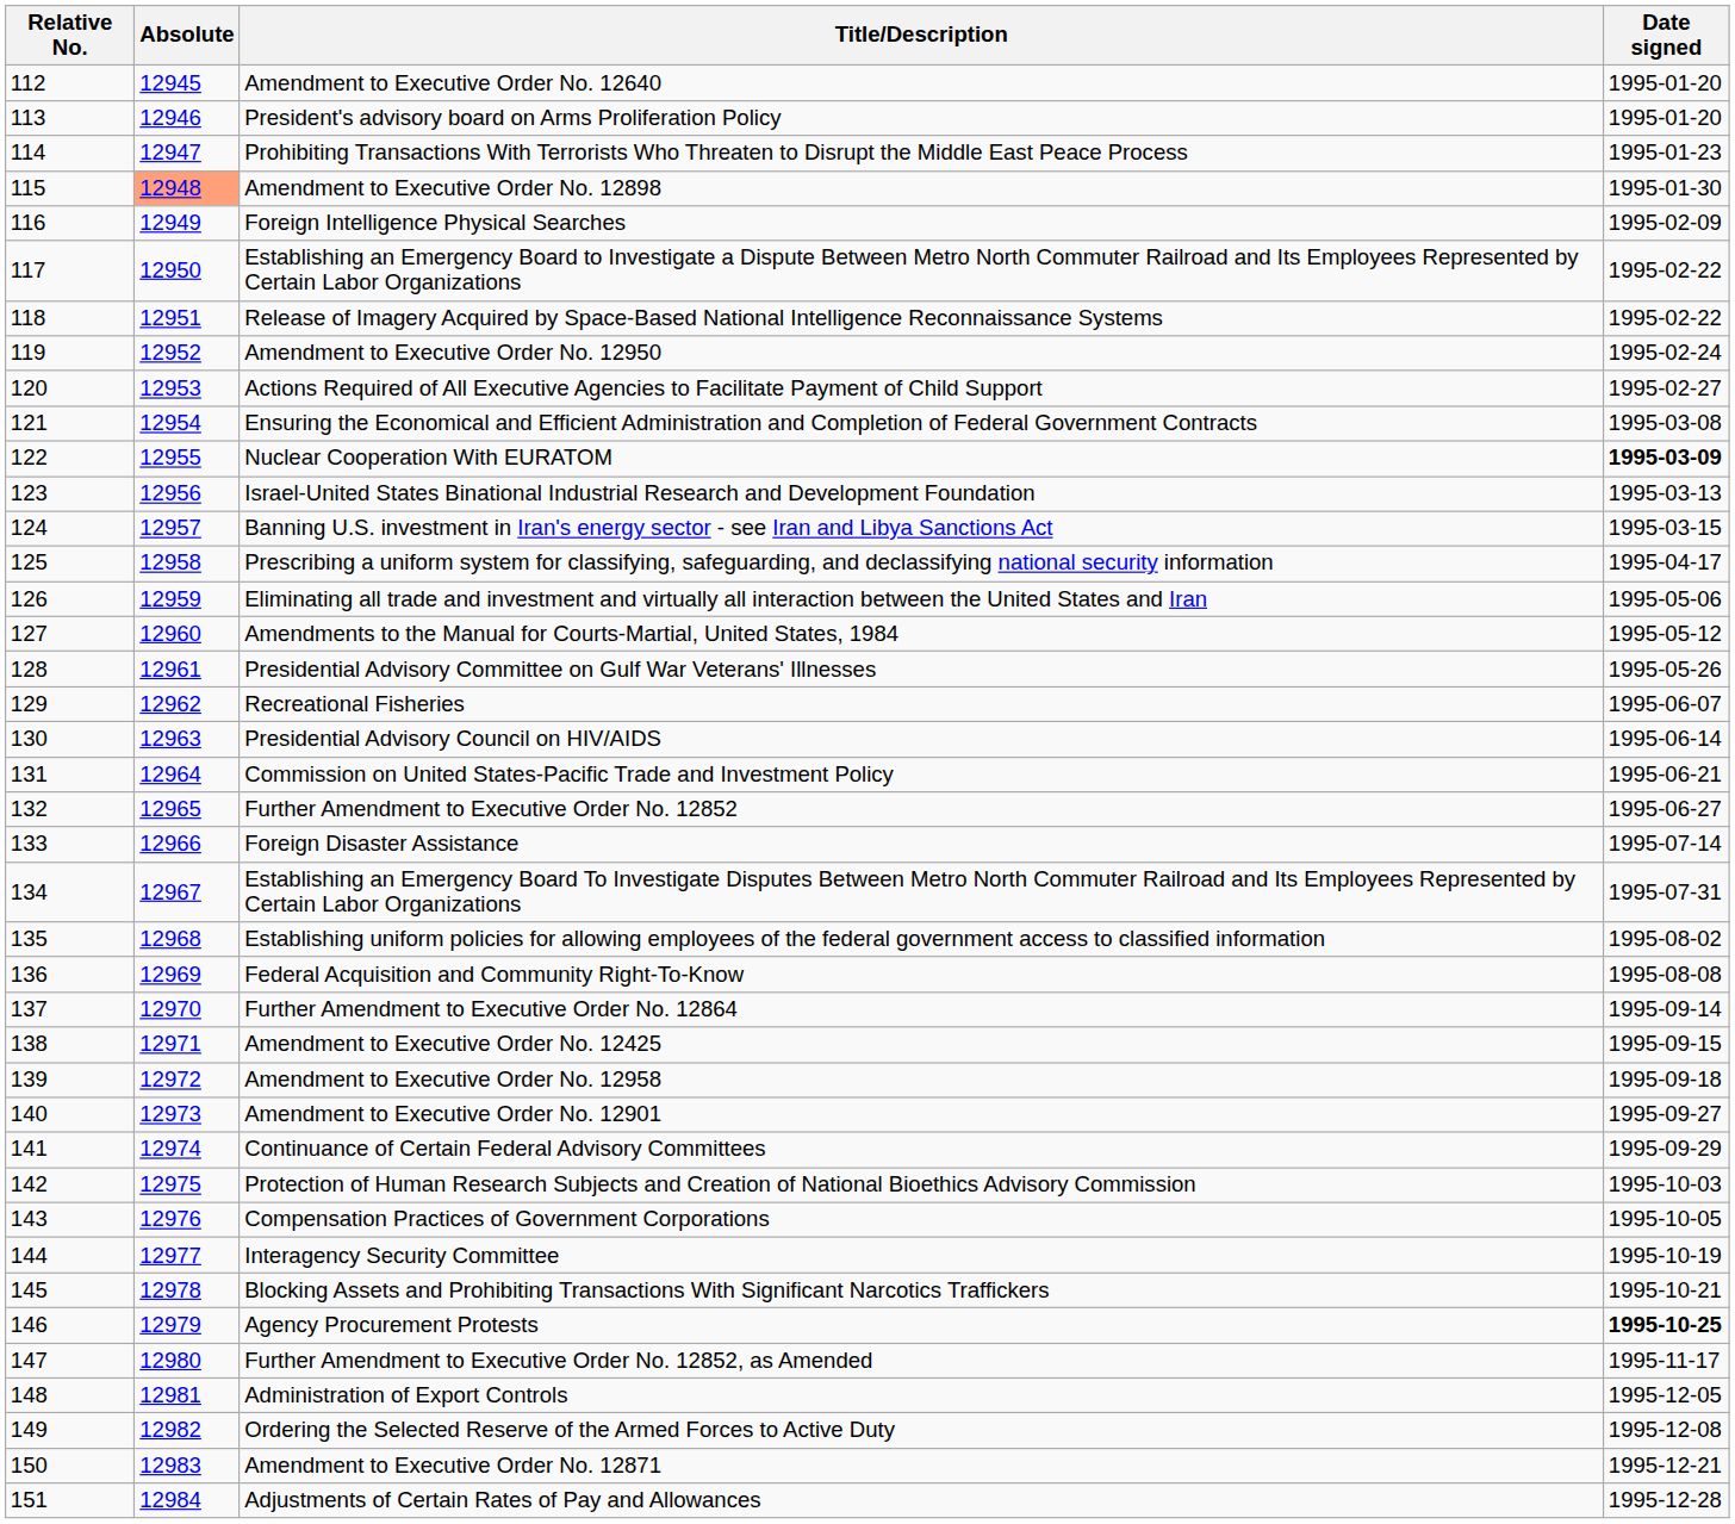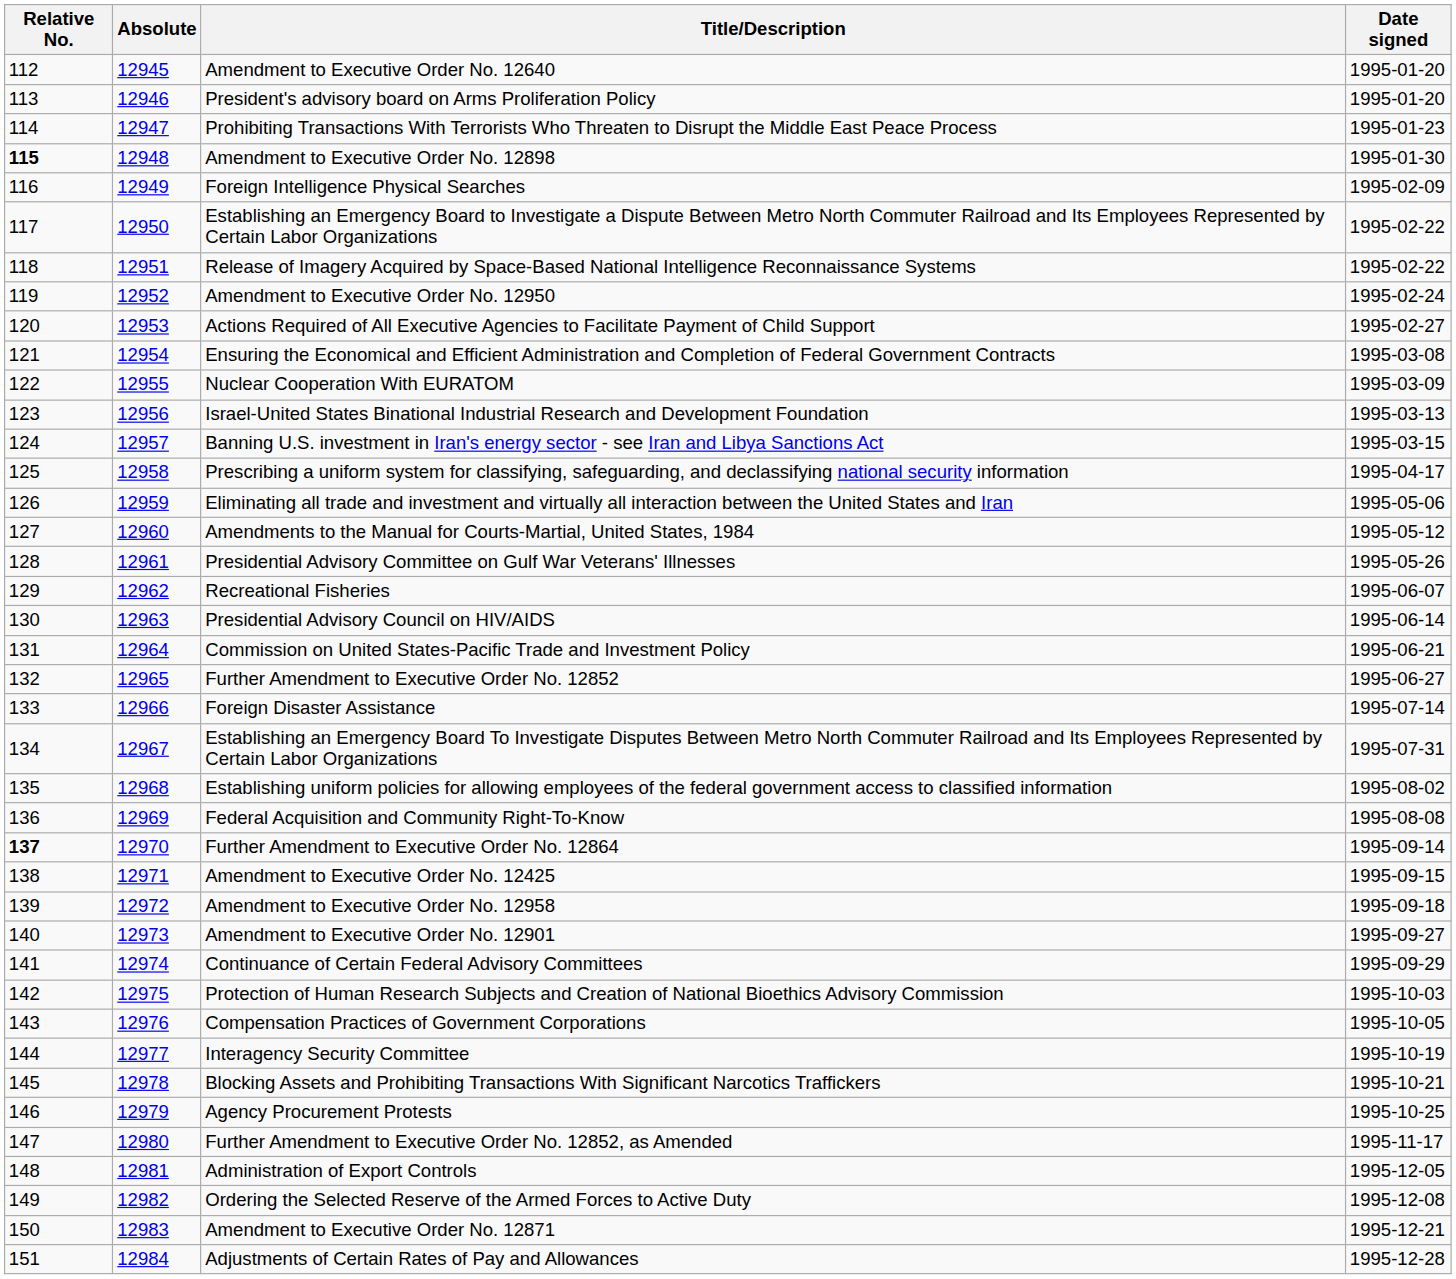Amendment to Executive Order No. 12898 | Relative No.: normal -> bold
Amendment to Executive Order No. 12898 | Absolute: lightsalmon background -> no background
Nuclear Cooperation With EURATOM | Date signed: bold -> normal
Further Amendment to Executive Order No. 12864 | Relative No.: normal -> bold
Agency Procurement Protests | Date signed: bold -> normal
